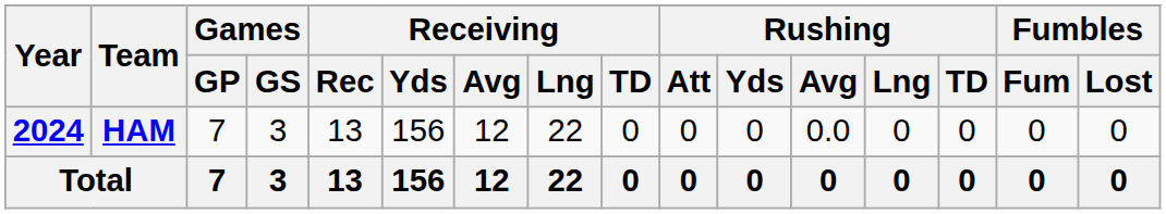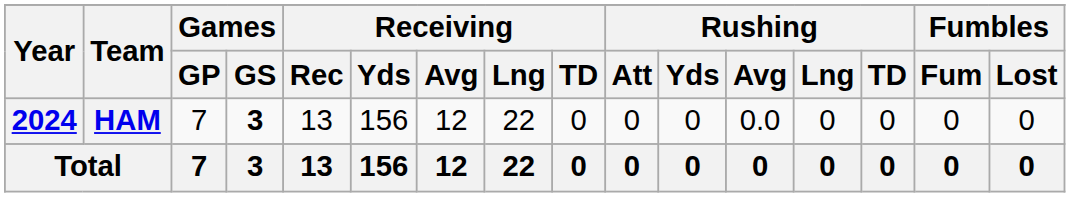HAM | Games / GS: normal -> bold
